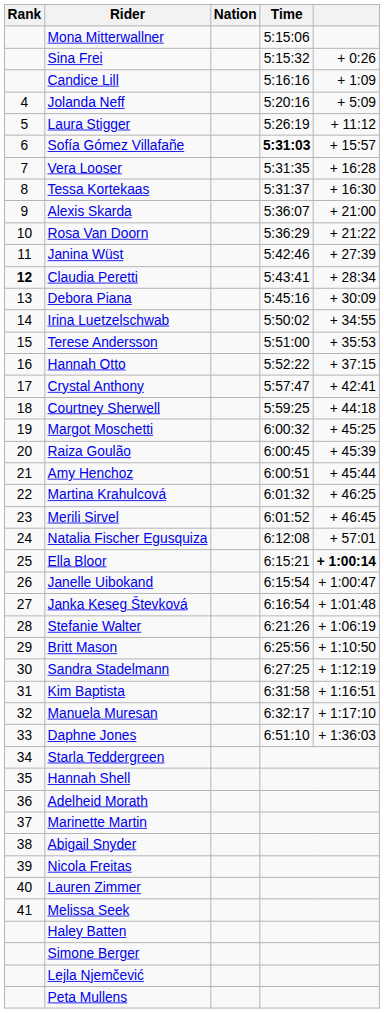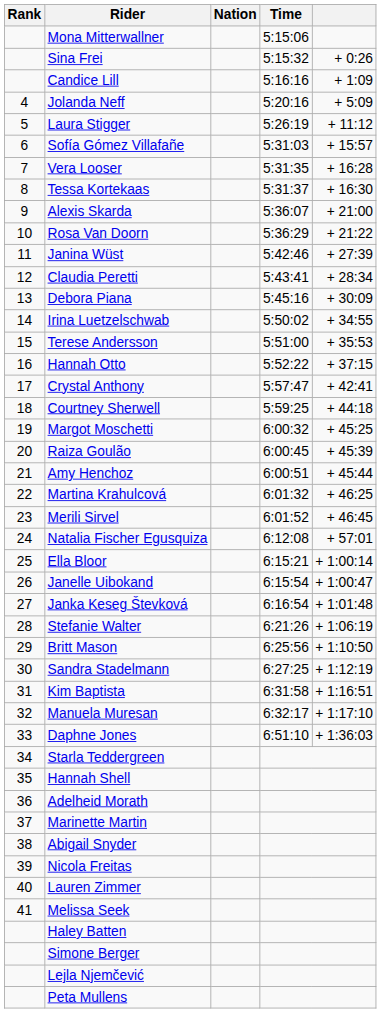Sofía Gómez Villafañe | Time: bold -> normal
Claudia Peretti | Rank: bold -> normal
Ella Bloor | column 5: bold -> normal
